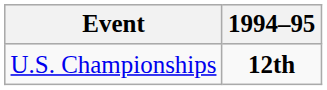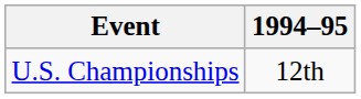U.S. Championships | 1994–95: bold -> normal
